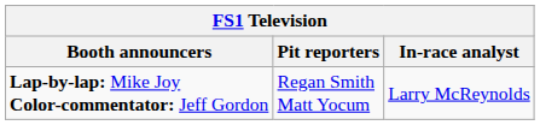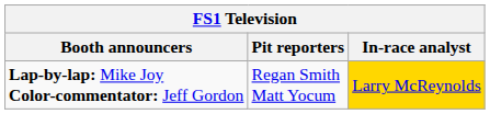Lap-by-lap: Mike Joy Color-commentator: Jeff Gordon | In-race analyst: no background -> gold background
